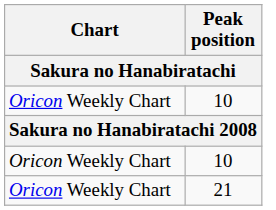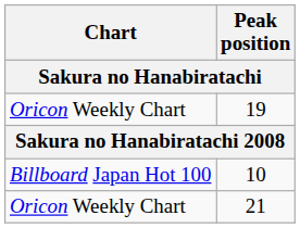row 3 | Peak position: 10 -> 19
row 5 | Chart: Oricon Weekly Chart -> Billboard Japan Hot 100
